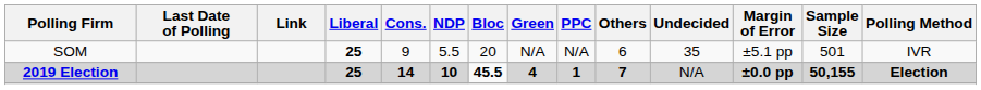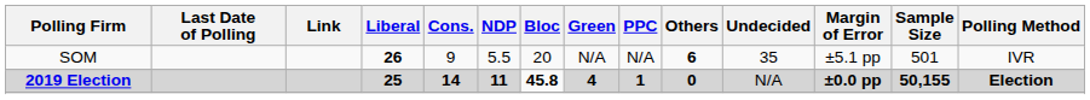SOM | Liberal: 25 -> 26
SOM | Others: normal -> bold
2019 Election | NDP: 10 -> 11
2019 Election | Bloc: 45.5 -> 45.8
2019 Election | Others: 7 -> 0
